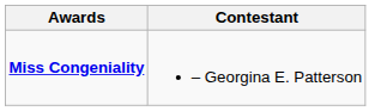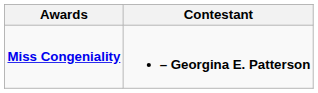Miss Congeniality | Contestant: normal -> bold
